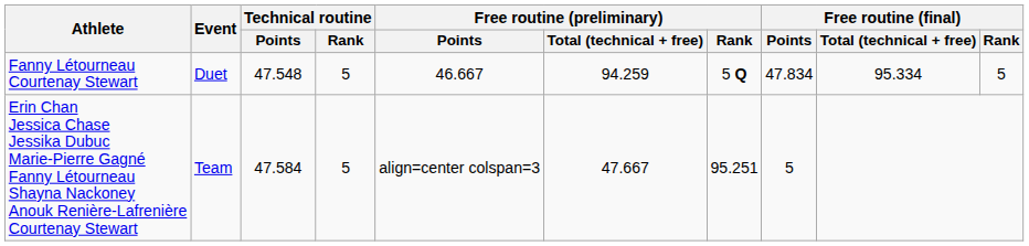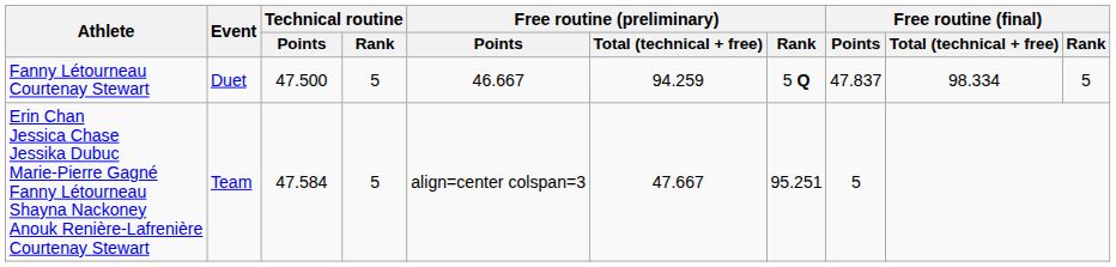Fanny Létourneau Courtenay Stewart | Technical routine / Points: 47.548 -> 47.500
Fanny Létourneau Courtenay Stewart | Free routine (final) / Points: 47.834 -> 47.837
Fanny Létourneau Courtenay Stewart | Free routine (final) / Total (technical + free): 95.334 -> 98.334
